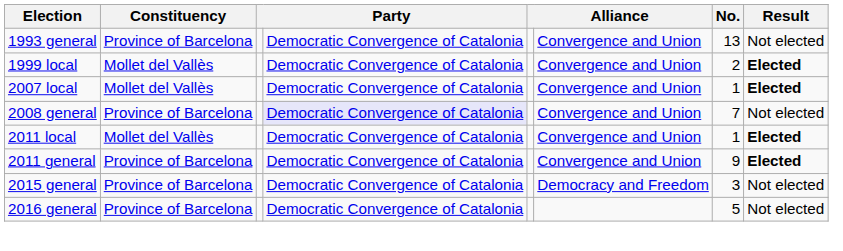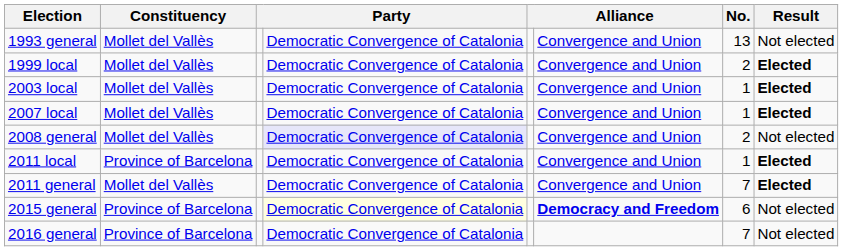1993 general | Constituency: Province of Barcelona -> Mollet del Vallès
+ row: 2003 local | Mollet del Vallès | Democratic Convergence of Catalonia | Convergence and Union | 1 | Elected
2008 general | Constituency: Province of Barcelona -> Mollet del Vallès
2008 general | No.: 7 -> 2
2011 local | Constituency: Mollet del Vallès -> Province of Barcelona
2011 general | Constituency: Province of Barcelona -> Mollet del Vallès
2011 general | No.: 9 -> 7
2015 general | column 4: no background -> lightyellow background
2015 general | column 6: normal -> bold
2015 general | No.: 3 -> 6
2016 general | No.: 5 -> 7
